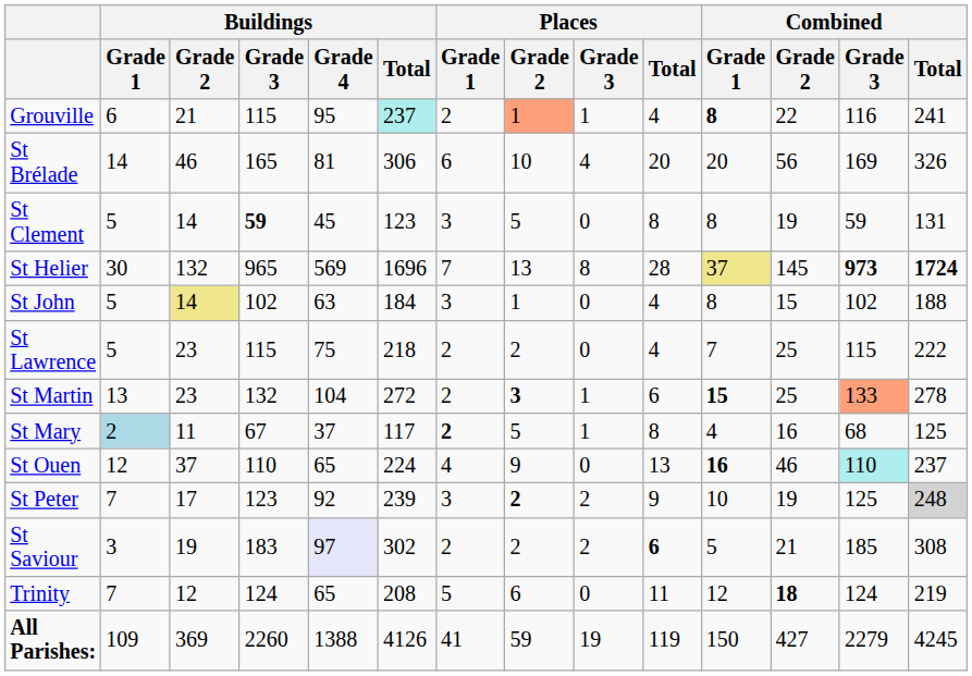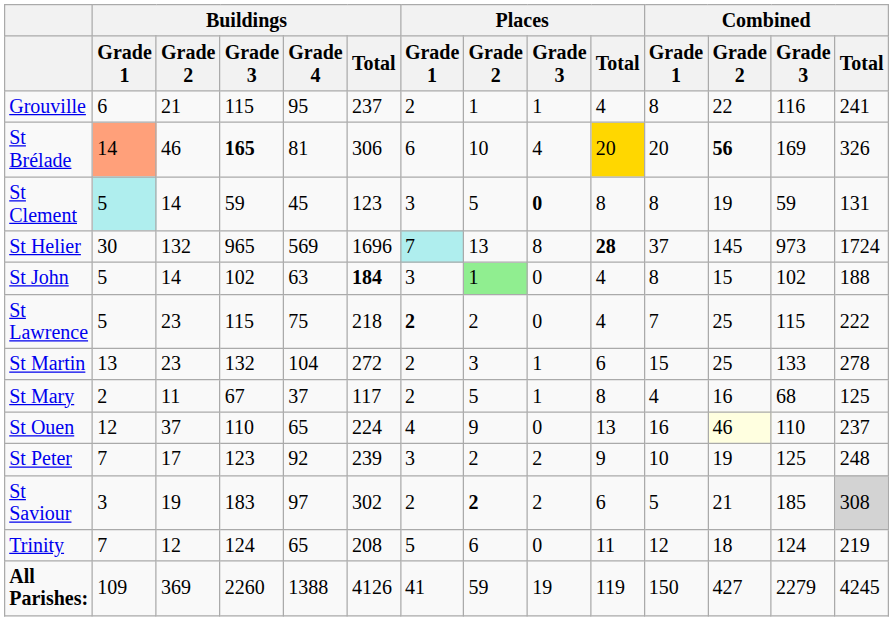Grouville | Buildings / Total: paleturquoise background -> no background
Grouville | Places / Grade 2: lightsalmon background -> no background
Grouville | Combined / Grade 1: bold -> normal
St Brélade | Buildings / Grade 1: no background -> lightsalmon background
St Brélade | Buildings / Grade 3: normal -> bold
St Brélade | Places / Total: no background -> gold background
St Brélade | Combined / Grade 2: normal -> bold
St Clement | Buildings / Grade 1: no background -> paleturquoise background
St Clement | Buildings / Grade 3: bold -> normal
St Clement | Places / Grade 3: normal -> bold
St Helier | Places / Grade 1: no background -> paleturquoise background
St Helier | Places / Total: normal -> bold
St Helier | Combined / Grade 1: khaki background -> no background
St Helier | Combined / Grade 3: bold -> normal
St Helier | Combined / Total: bold -> normal
St John | Buildings / Grade 2: khaki background -> no background
St John | Buildings / Total: normal -> bold
St John | Places / Grade 2: no background -> lightgreen background
St Lawrence | Places / Grade 1: normal -> bold
St Martin | Places / Grade 2: bold -> normal
St Martin | Combined / Grade 1: bold -> normal
St Martin | Combined / Grade 3: lightsalmon background -> no background
St Mary | Buildings / Grade 1: lightblue background -> no background
St Mary | Places / Grade 1: bold -> normal
St Ouen | Combined / Grade 1: bold -> normal
St Ouen | Combined / Grade 2: no background -> lightyellow background
St Ouen | Combined / Grade 3: paleturquoise background -> no background
St Peter | Places / Grade 2: bold -> normal
St Peter | Combined / Total: lightgrey background -> no background
St Saviour | Buildings / Grade 4: lavender background -> no background
St Saviour | Places / Grade 2: normal -> bold
St Saviour | Places / Total: bold -> normal
St Saviour | Combined / Total: no background -> lightgrey background
Trinity | Combined / Grade 2: bold -> normal
